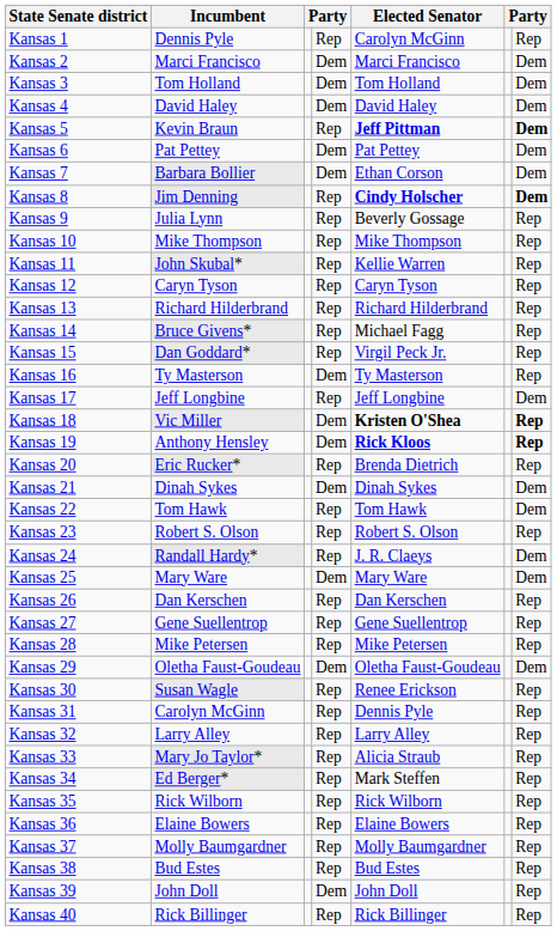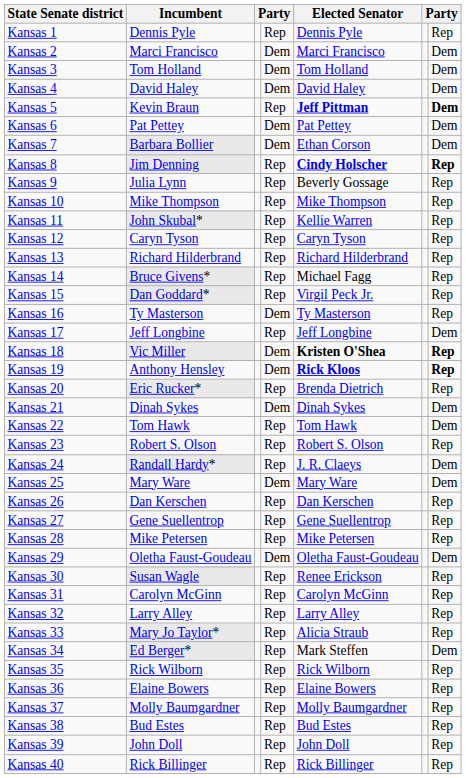Kansas 1 | Elected Senator: Carolyn McGinn -> Dennis Pyle
Kansas 8 | column 7: Dem -> Rep
Kansas 31 | Elected Senator: Dennis Pyle -> Carolyn McGinn
Kansas 34 | column 7: Rep -> Dem
Kansas 39 | column 4: Dem -> Rep
